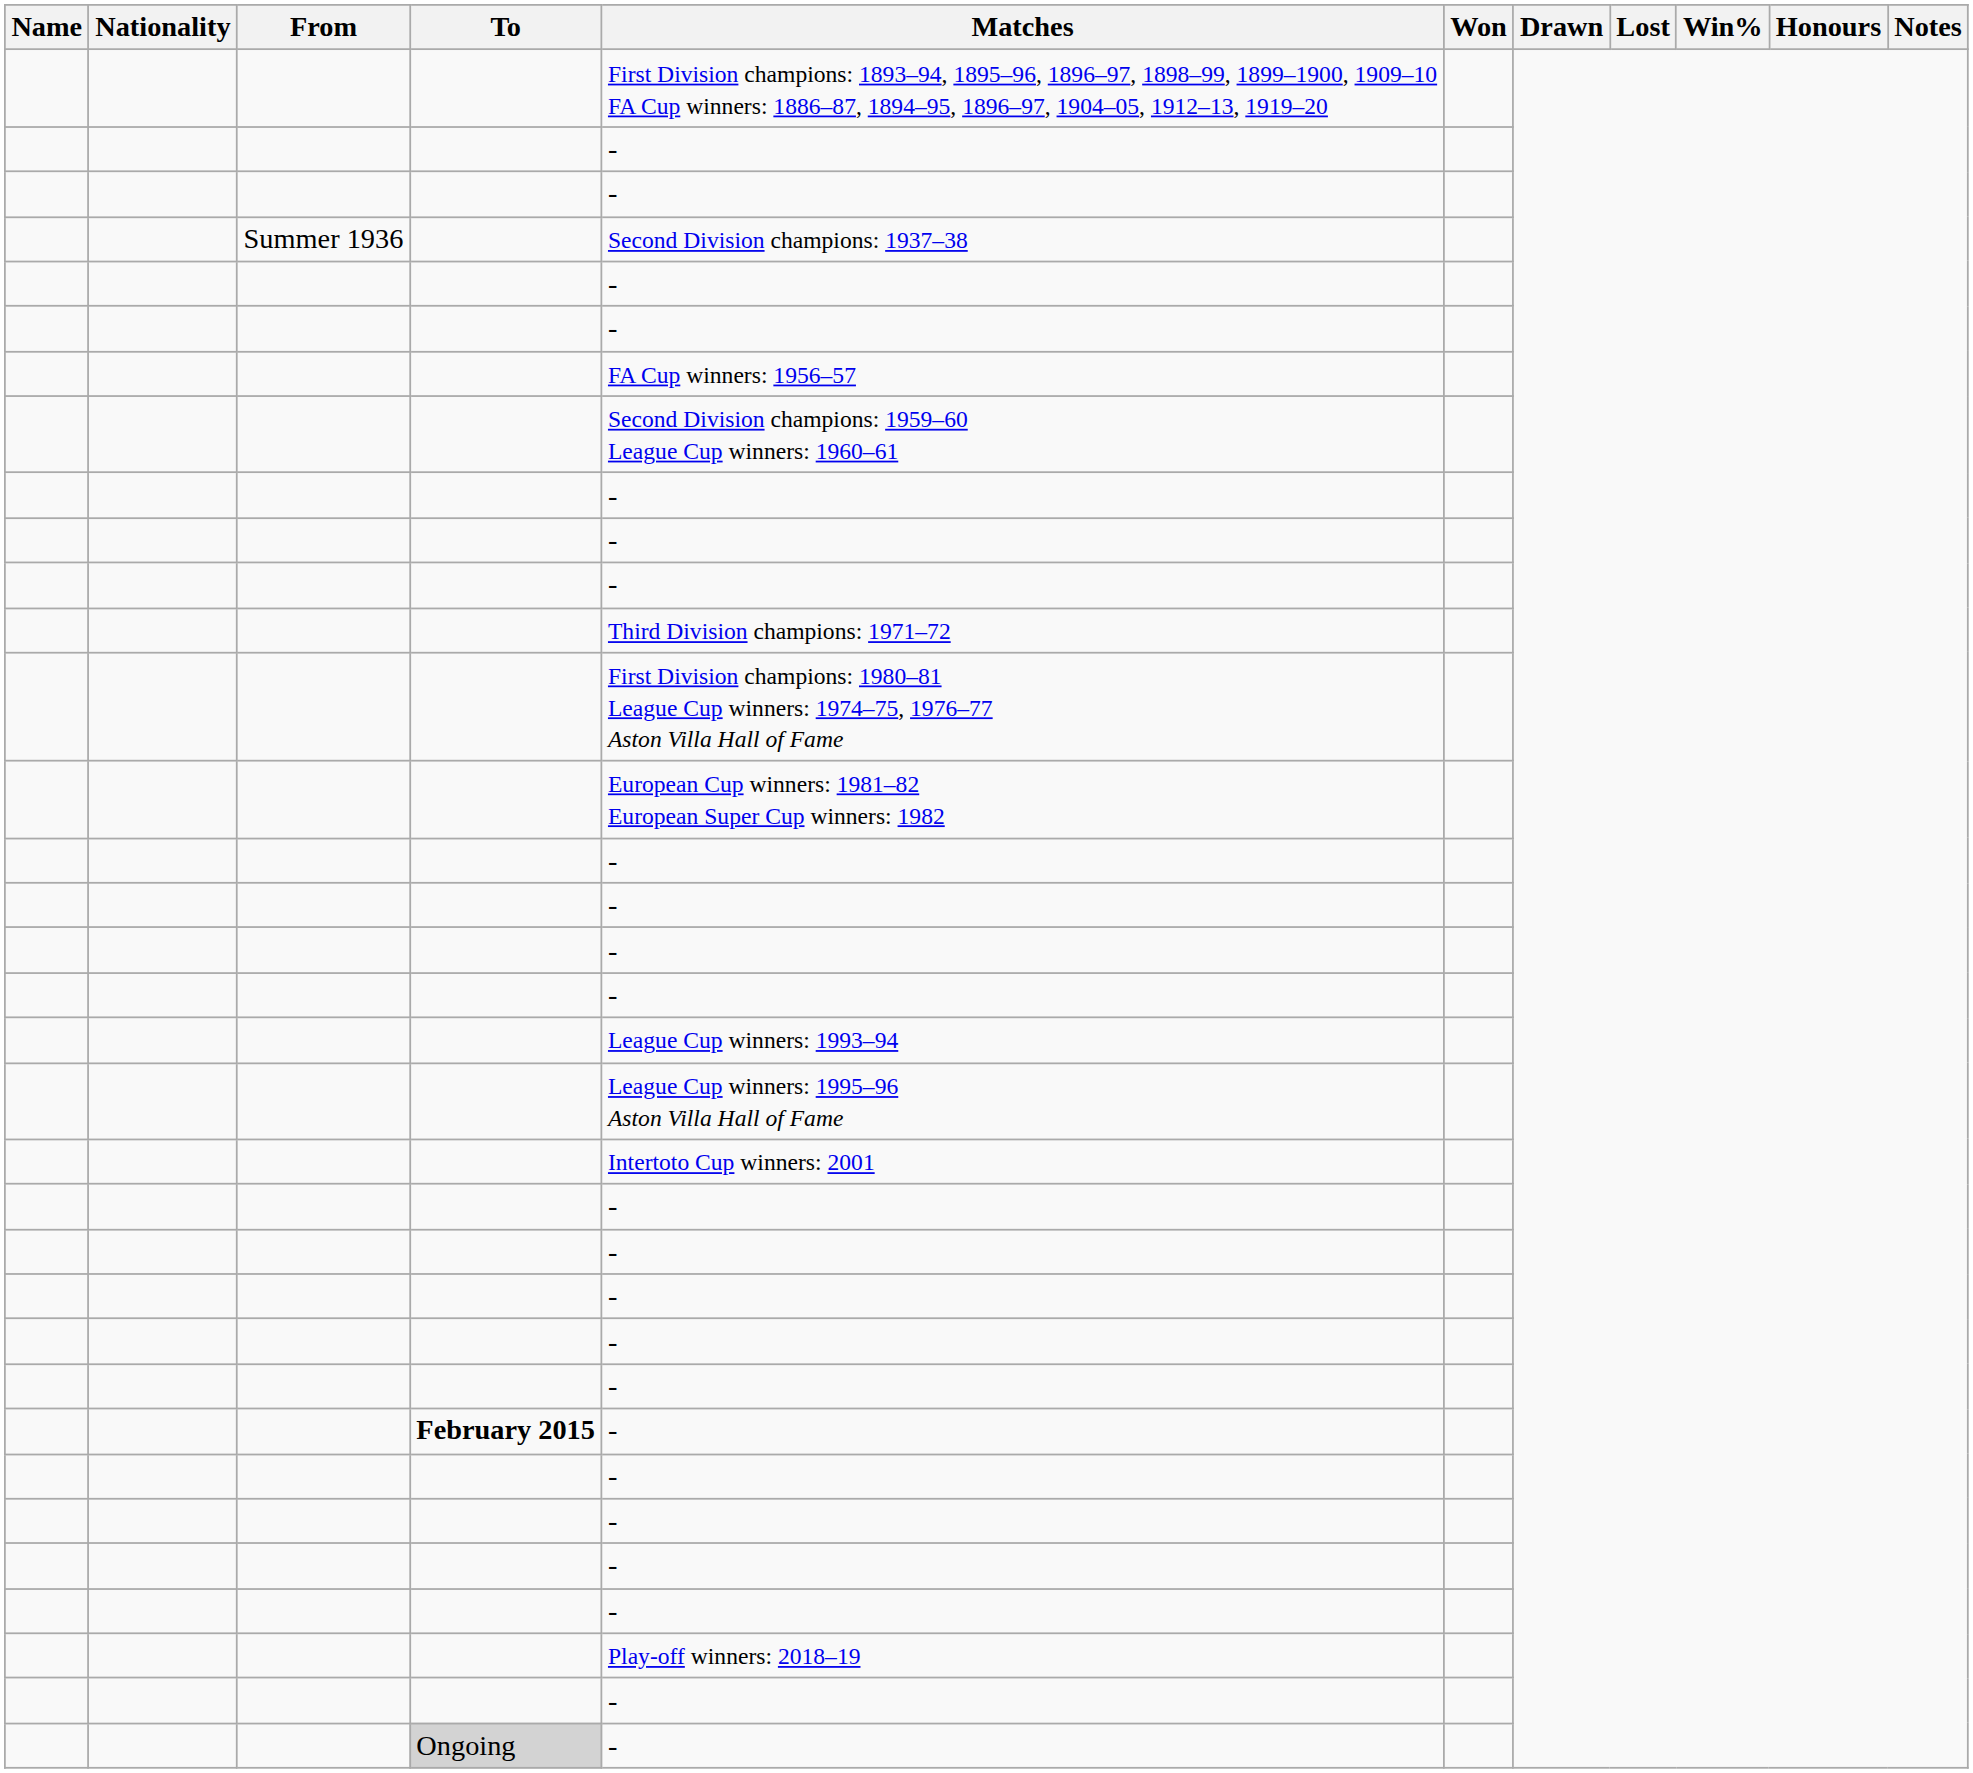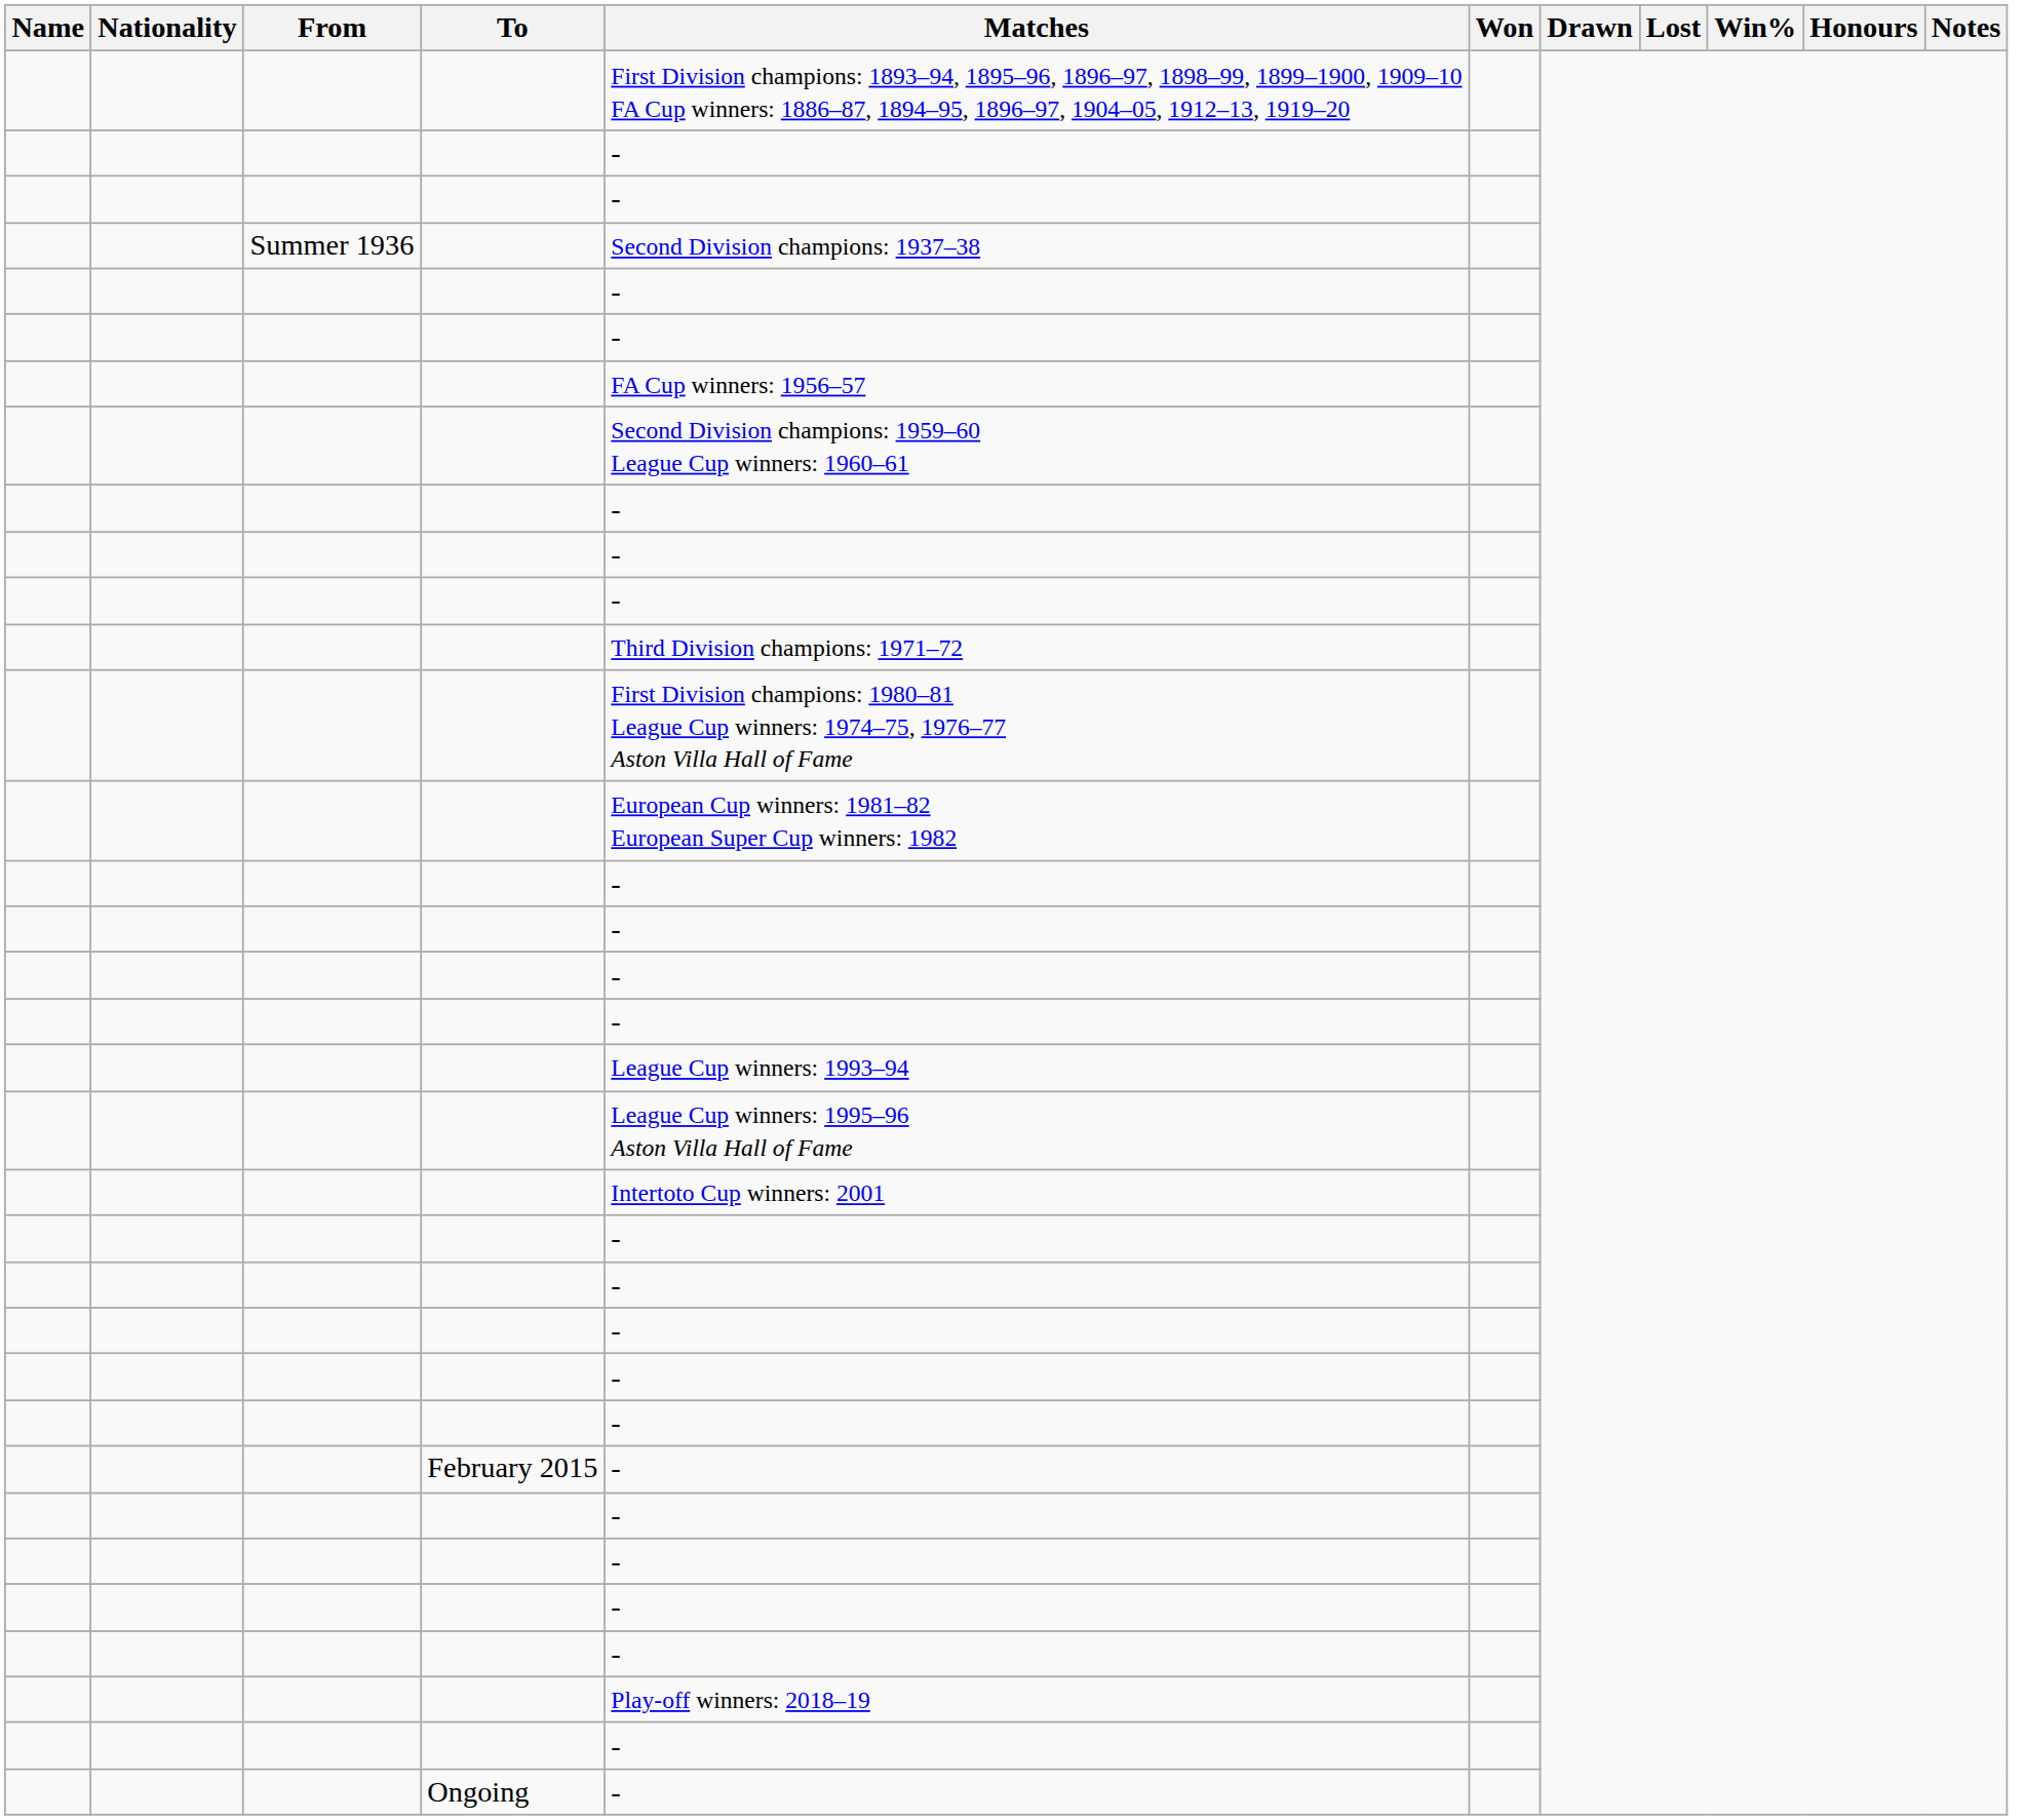February 2015 | To: bold -> normal
Ongoing | To: lightgrey background -> no background
